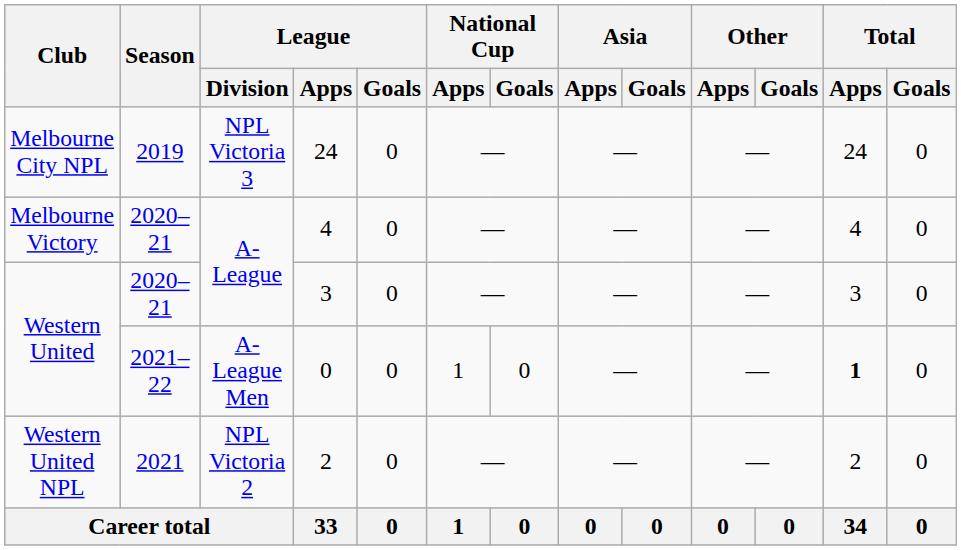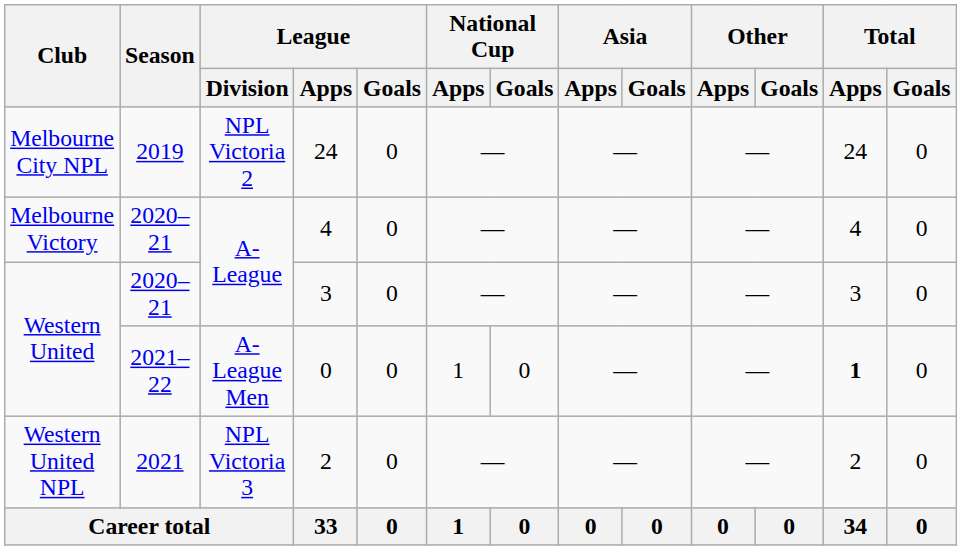row 3 | League / Division: NPL Victoria 3 -> NPL Victoria 2
row 7 | League / Division: NPL Victoria 2 -> NPL Victoria 3
